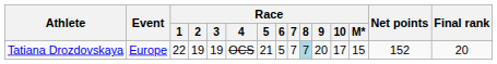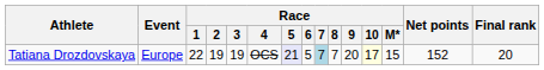Tatiana Drozdovskaya | Race / 5: no background -> lavender background
Tatiana Drozdovskaya | Race / 7: no background -> lightblue background
Tatiana Drozdovskaya | Race / 8: lightblue background -> no background
Tatiana Drozdovskaya | Race / 10: no background -> lightyellow background
